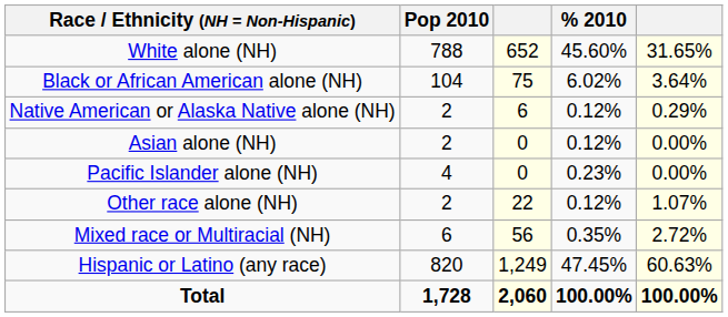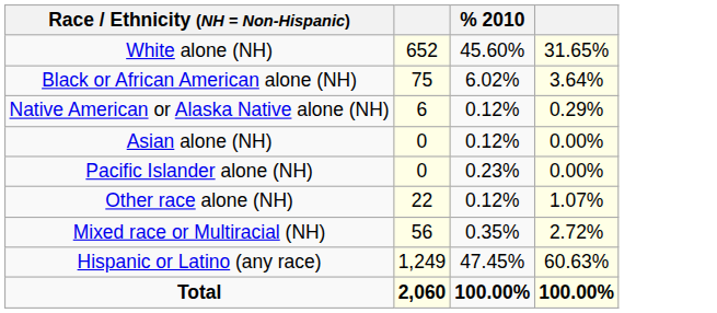- column: Pop 2010 | 788 | 104 | 2 | 2 | 4 | 2 | 6 | 820 | 1,728
